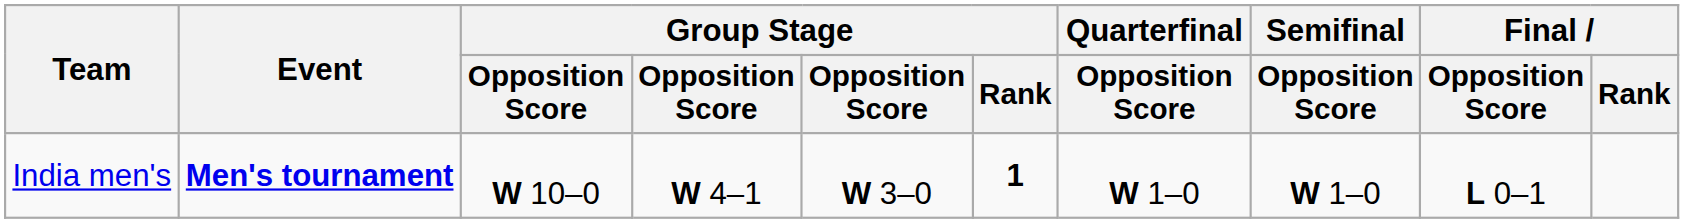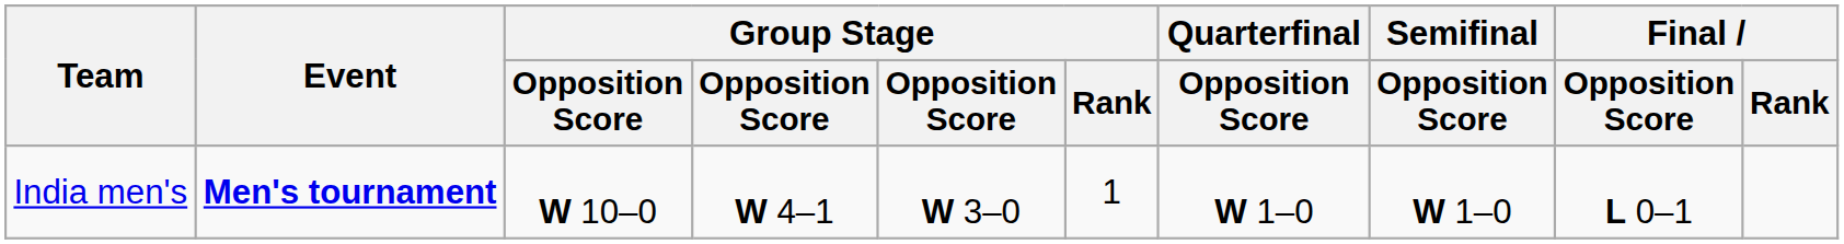India men's | Group Stage / Rank: bold -> normal
